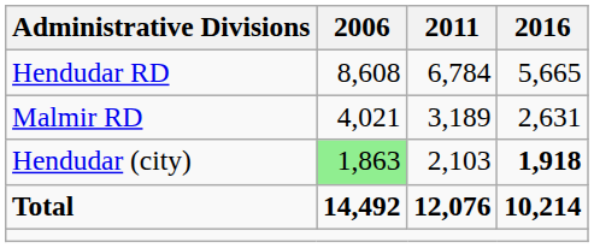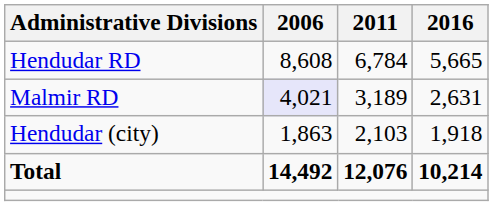Malmir RD | 2006: no background -> lavender background
Hendudar (city) | 2006: lightgreen background -> no background
Hendudar (city) | 2016: bold -> normal
